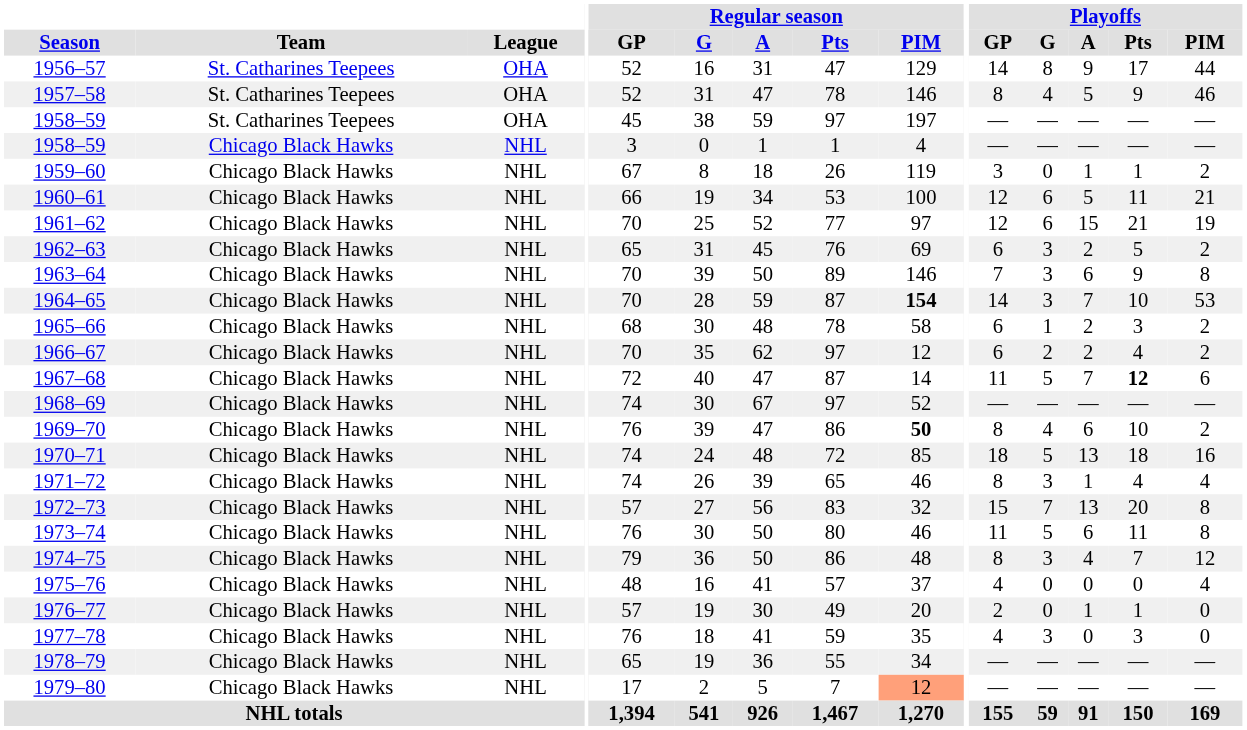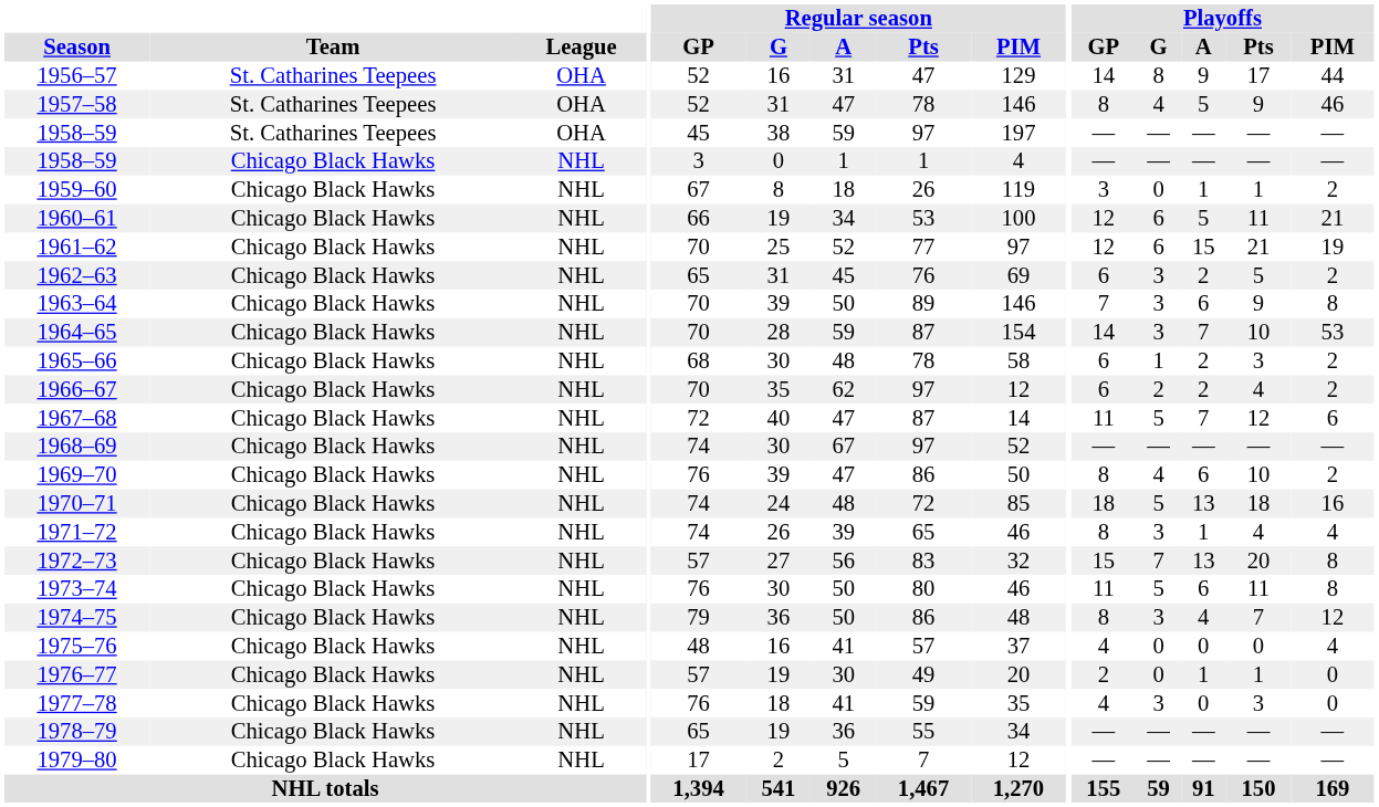1964–65 | Regular season / PIM: bold -> normal
1967–68 | Playoffs / Pts: bold -> normal
1969–70 | Regular season / PIM: bold -> normal
1979–80 | Regular season / PIM: lightsalmon background -> no background
